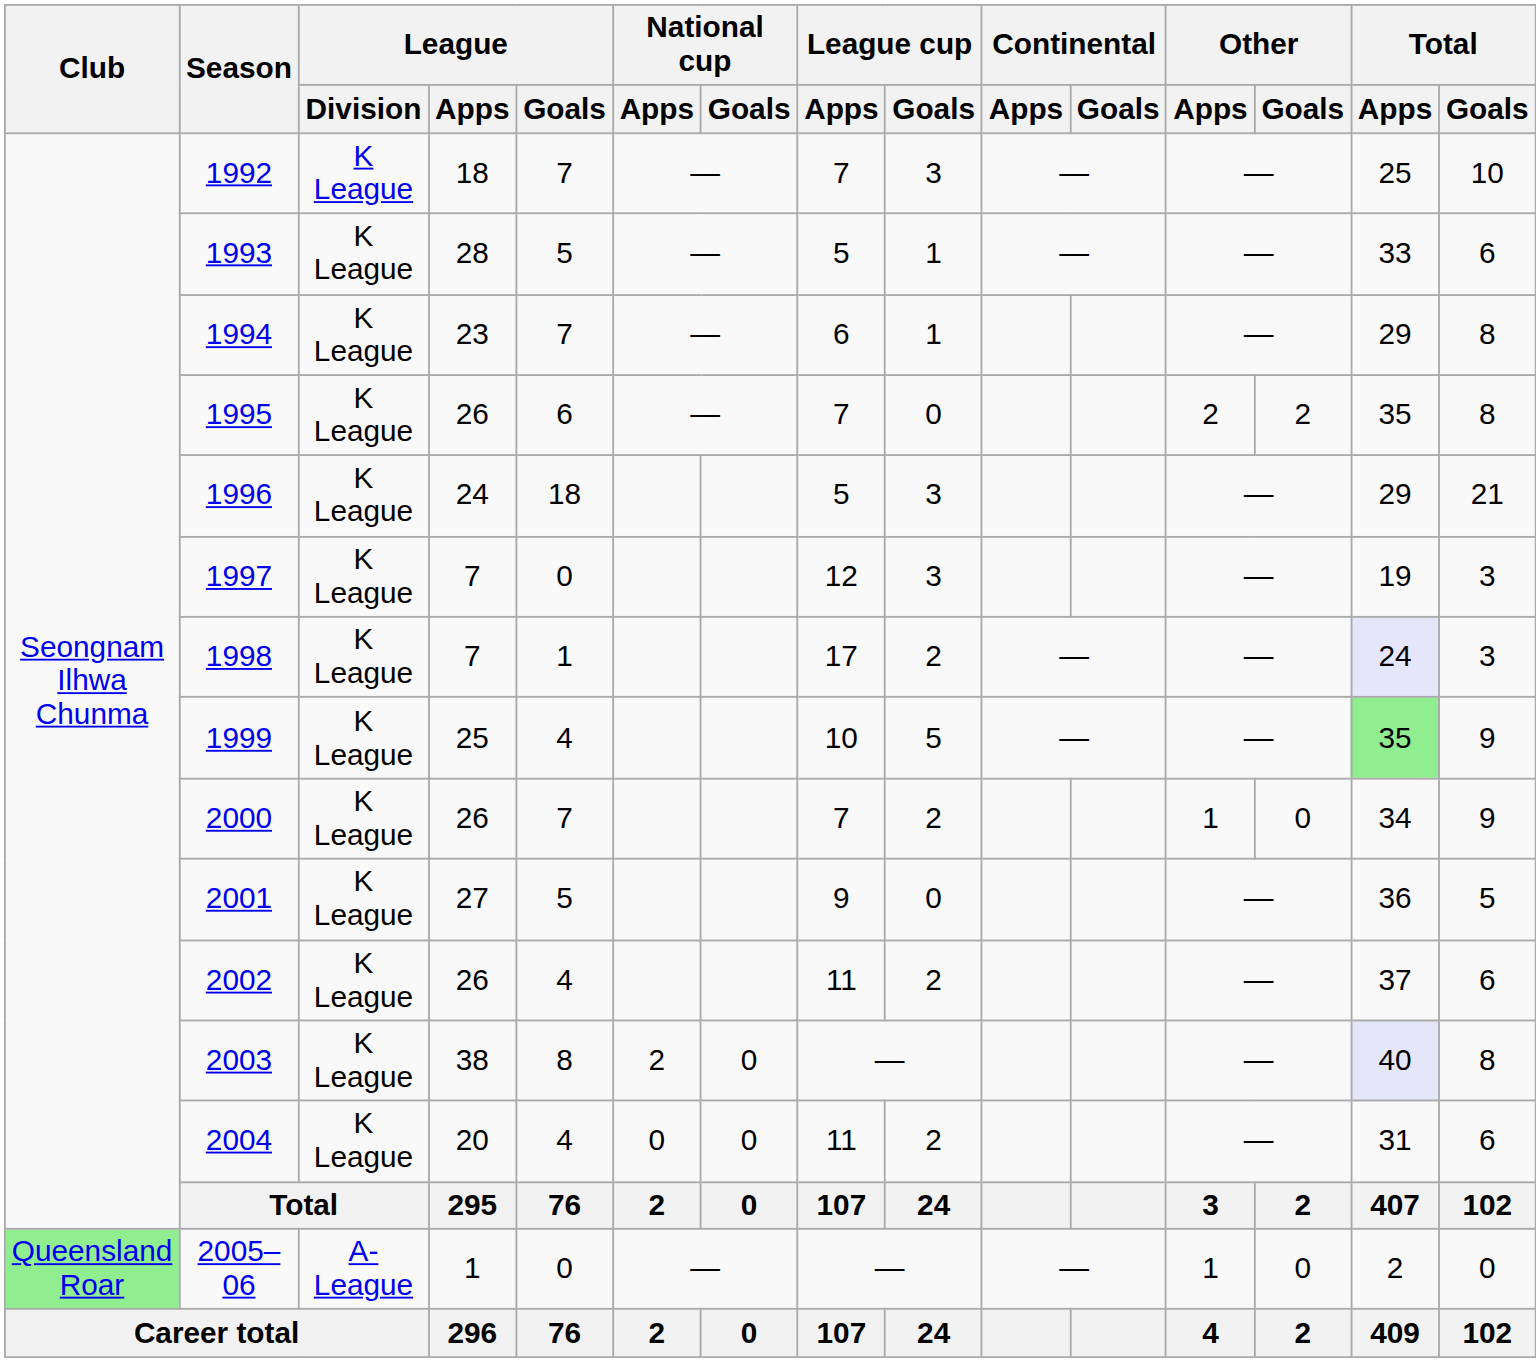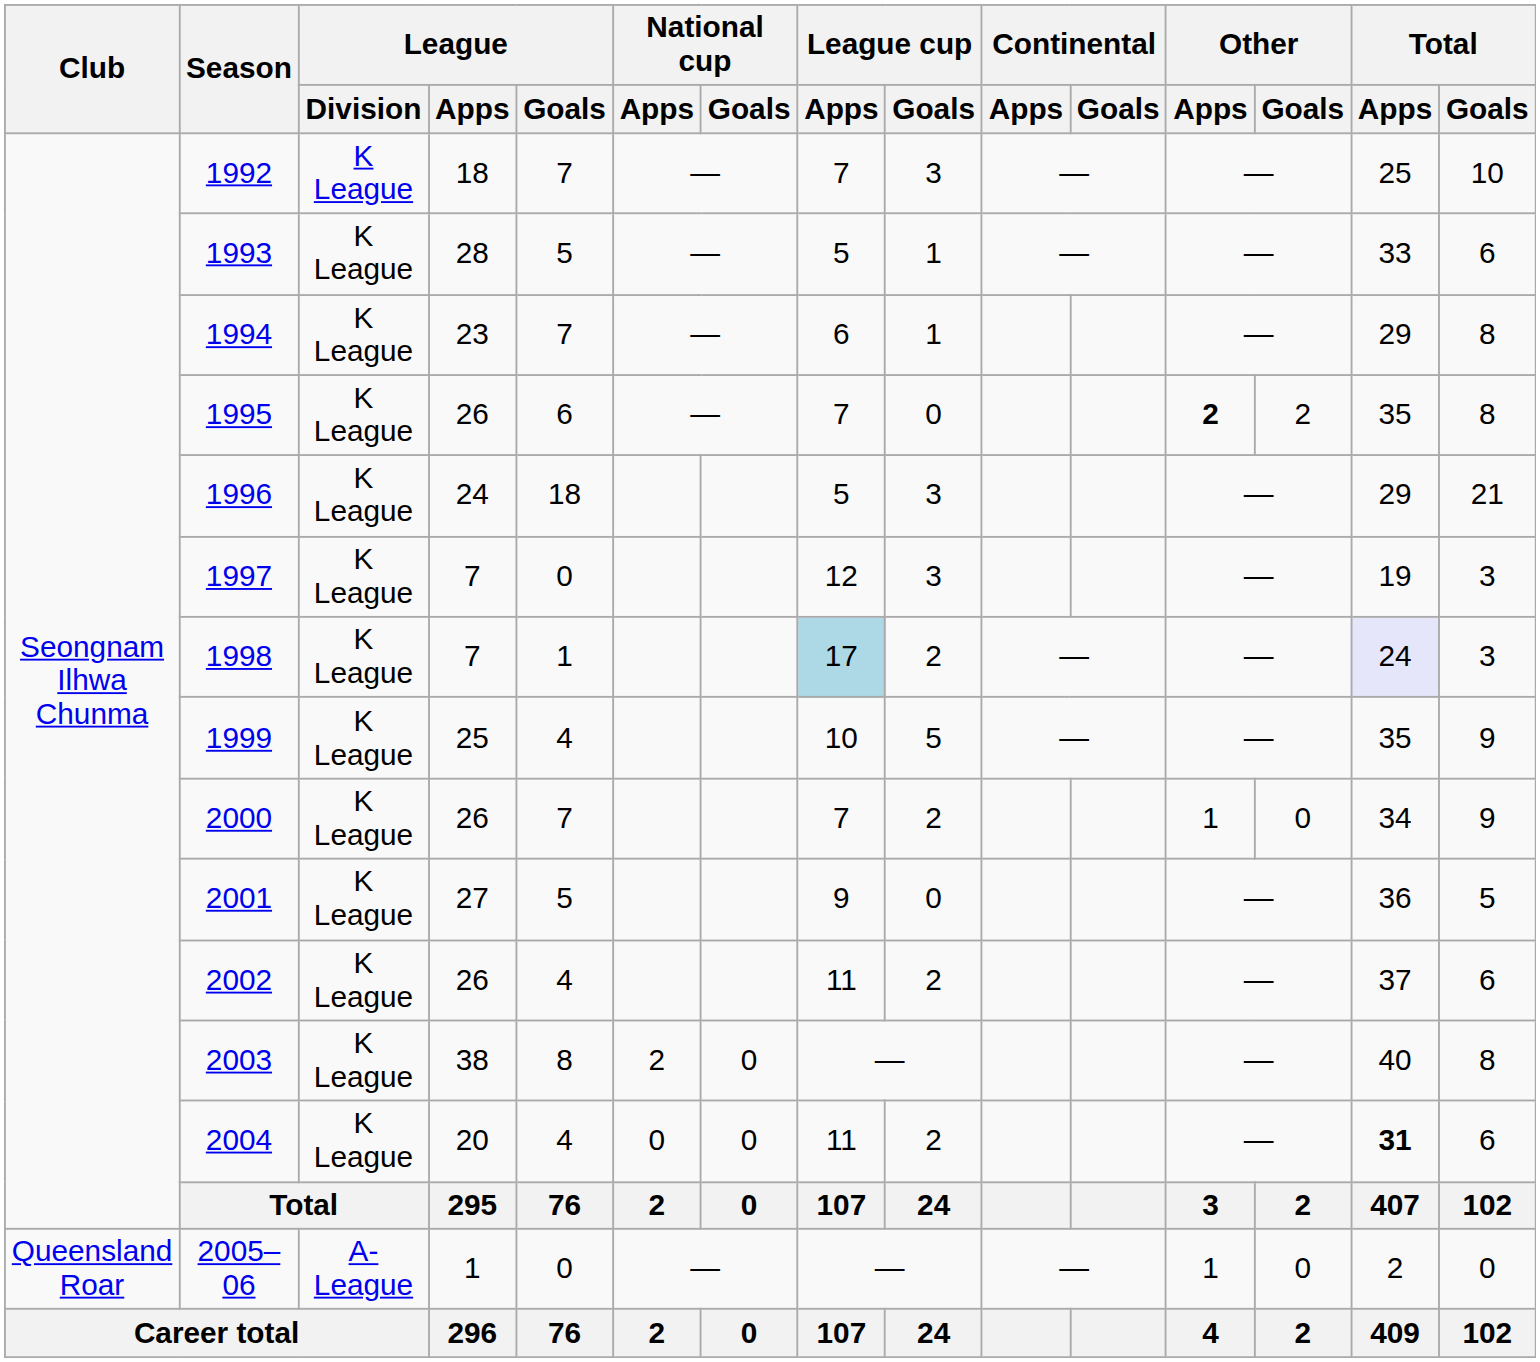1995 | Other / Apps: normal -> bold
1998 | League cup / Apps: no background -> lightblue background
1999 | Total / Apps: lightgreen background -> no background
2003 | Total / Apps: lavender background -> no background
2004 | Total / Apps: normal -> bold
2005–06 | Club: lightgreen background -> no background
